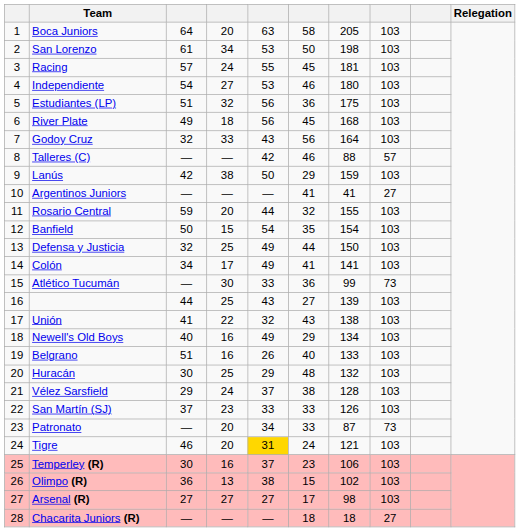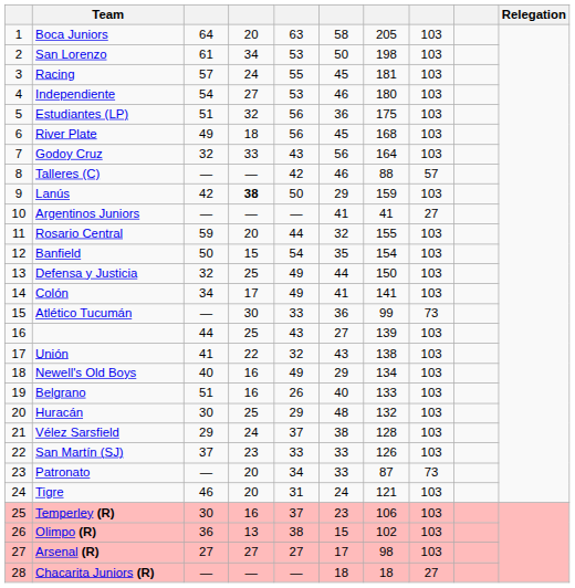Lanús | column 4: normal -> bold
Tigre | column 5: gold background -> no background
